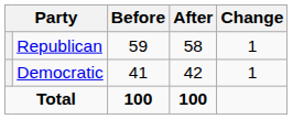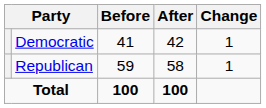rows swapped: Republican <-> Democratic
